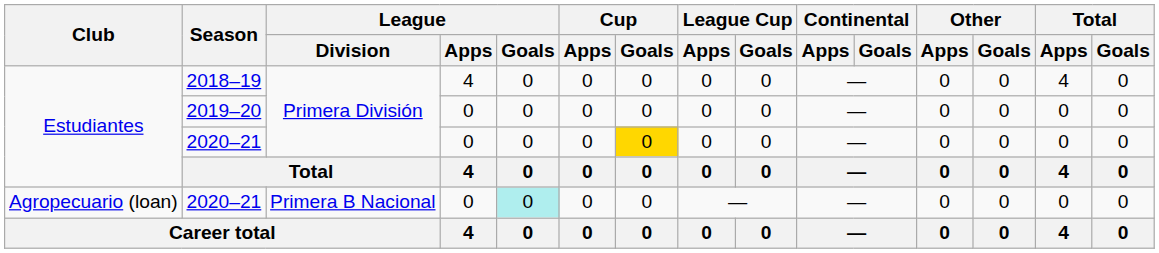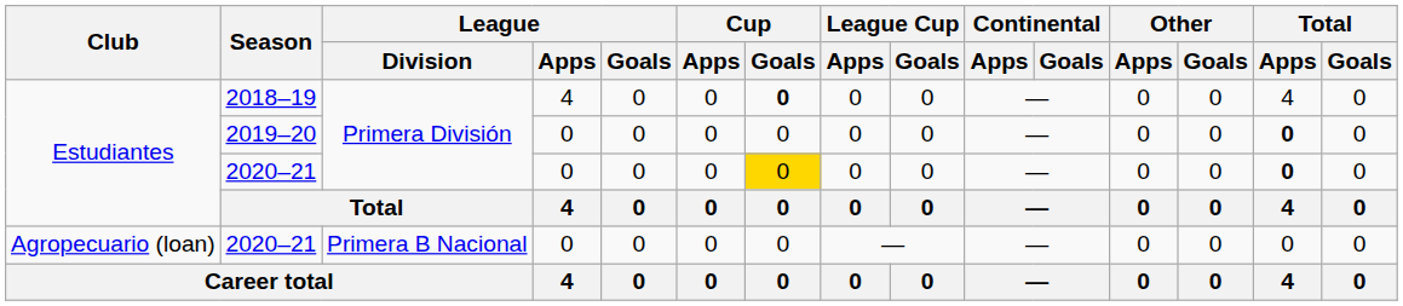2018–19 | Cup / Goals: normal -> bold
2019–20 | Total / Apps: normal -> bold
Estudiantes / 2020–21 | Total / Apps: normal -> bold
Agropecuario (loan) / 2020–21 | League / Goals: paleturquoise background -> no background
